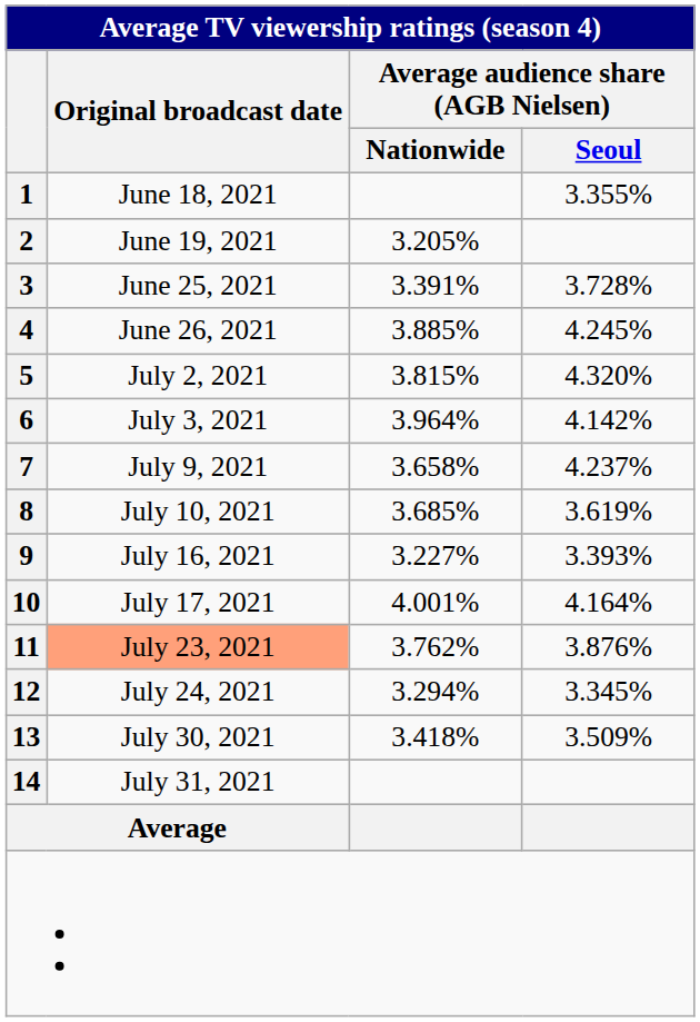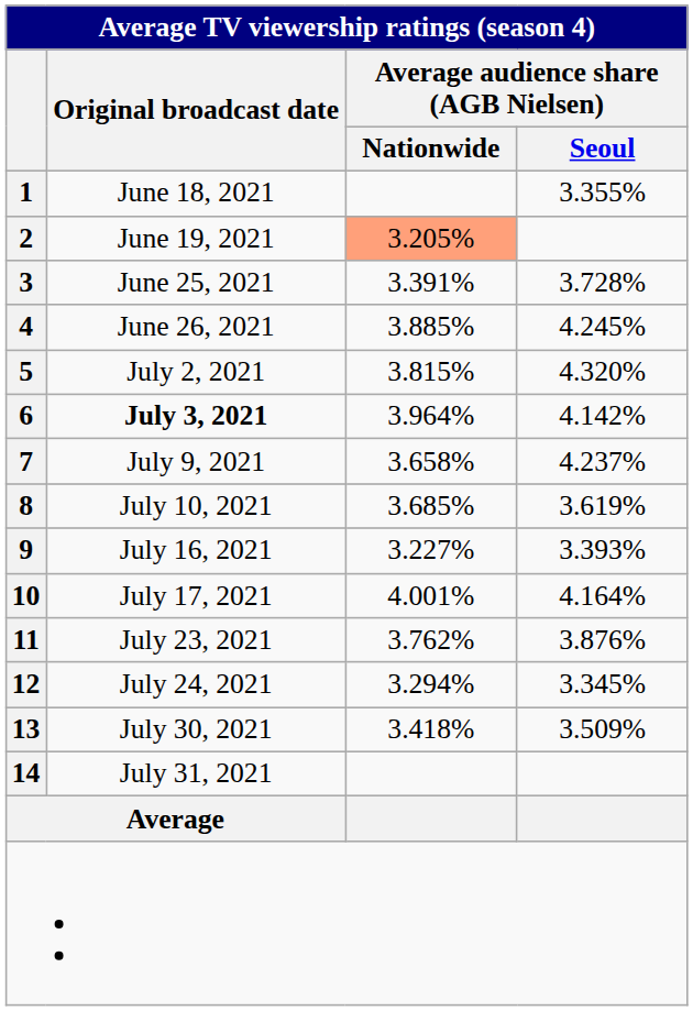2 | Average audience share (AGB Nielsen) / Nationwide: no background -> lightsalmon background
6 | Original broadcast date: normal -> bold
11 | Original broadcast date: lightsalmon background -> no background
